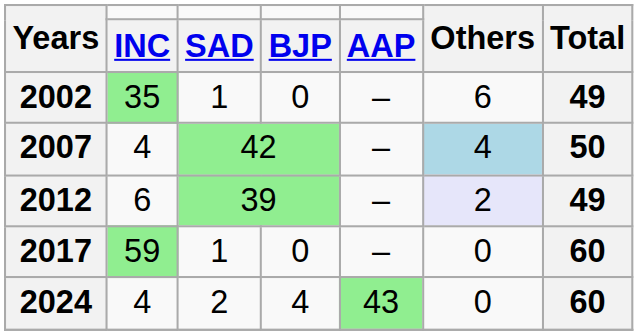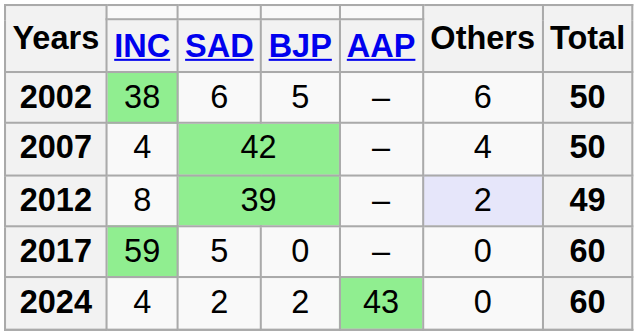2002 | INC: 35 -> 38
2002 | SAD: 1 -> 6
2002 | BJP: 0 -> 5
2002 | Total: 49 -> 50
2007 | Others: lightblue background -> no background
2012 | INC: 6 -> 8
2017 | SAD: 1 -> 5
2024 | BJP: 4 -> 2
